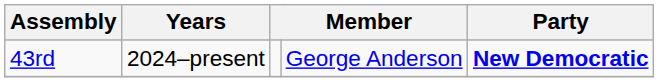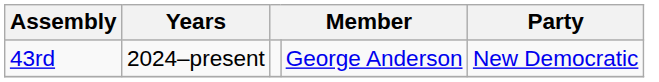43rd | Party: bold -> normal
